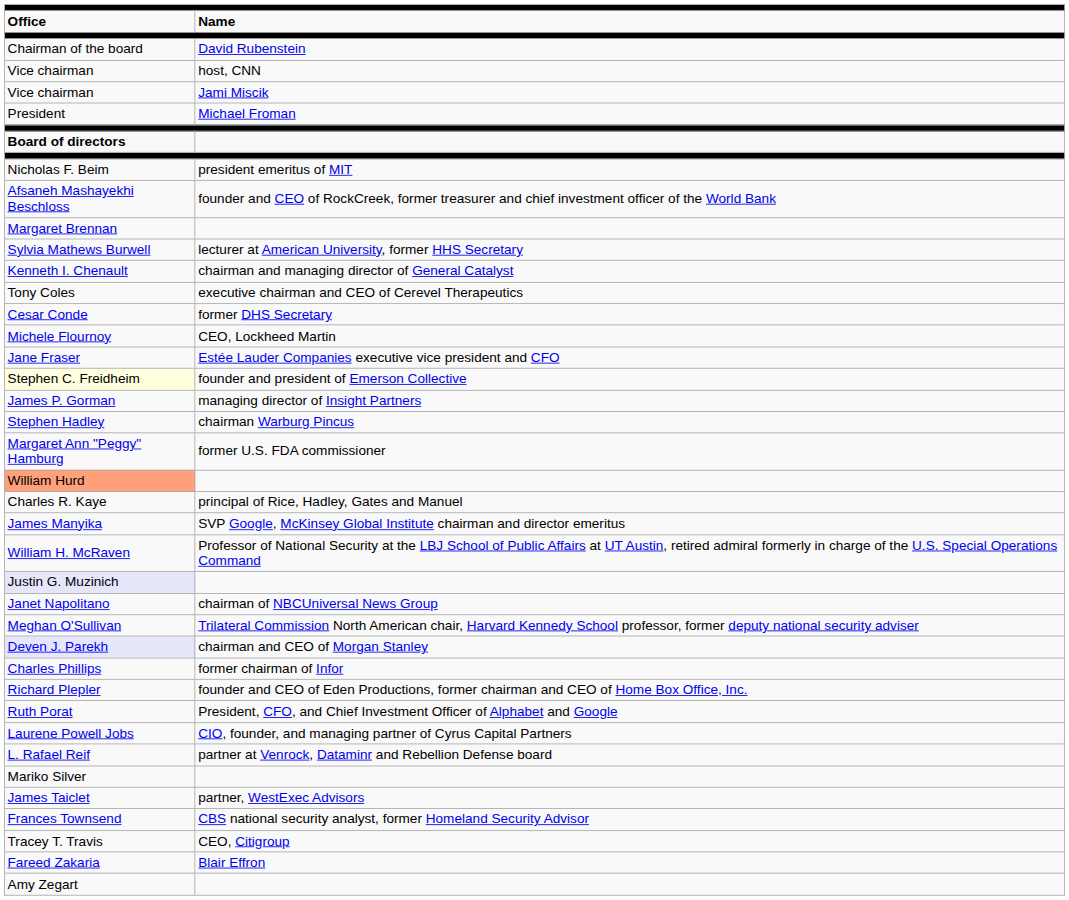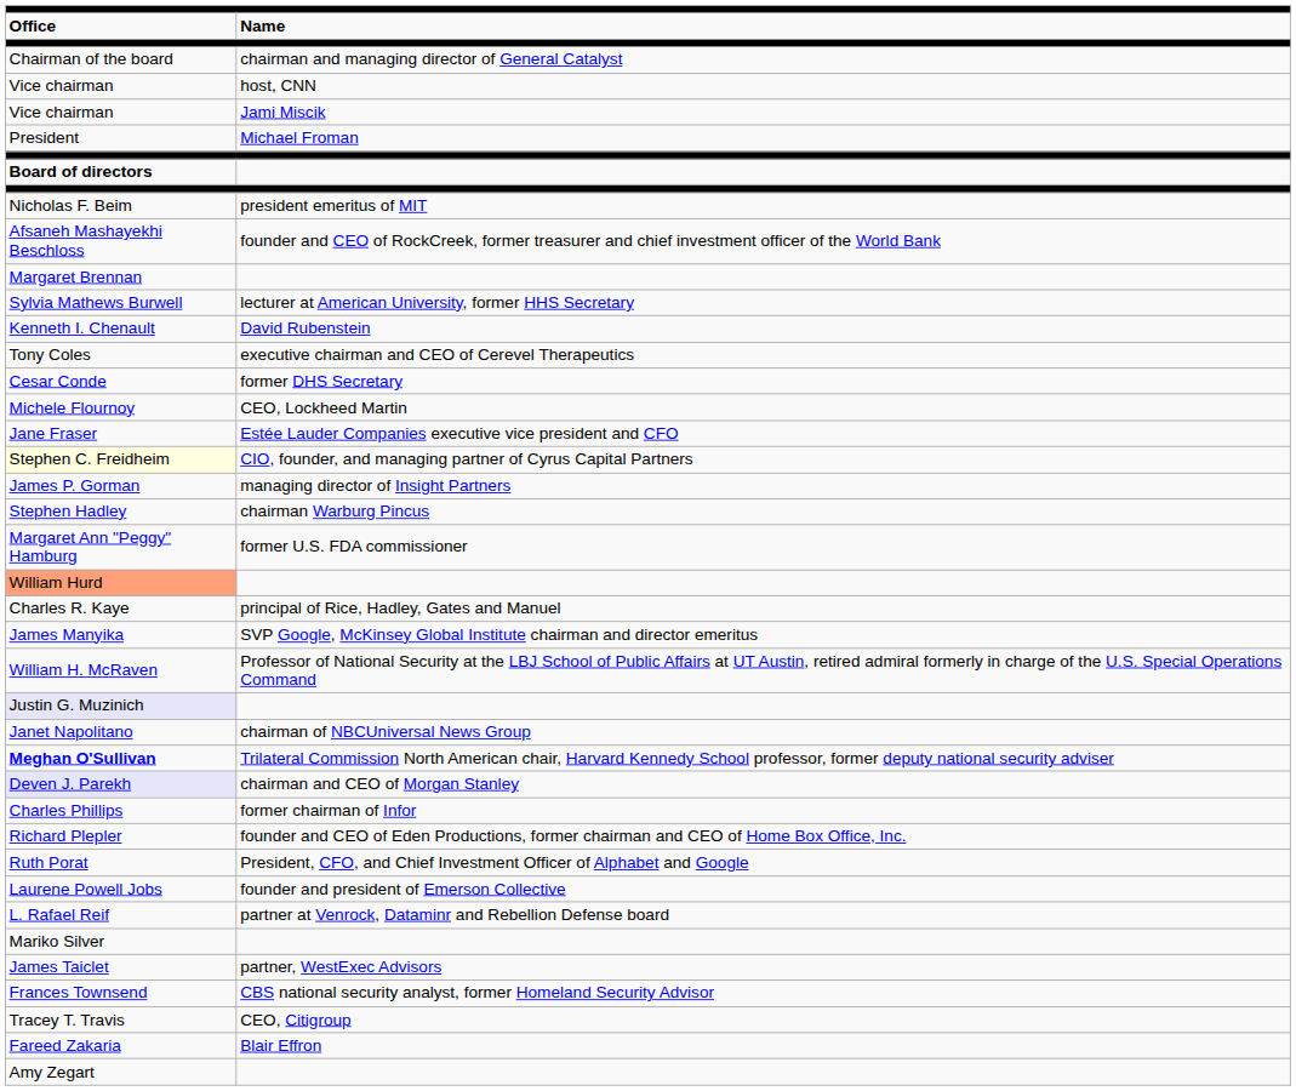row 4 | Name: David Rubenstein -> chairman and managing director of General Catalyst
row 15 | Name: chairman and managing director of General Catalyst -> David Rubenstein
row 20 | Name: founder and president of Emerson Collective -> CIO, founder, and managing partner of Cyrus Capital Partners
row 30 | Office: normal -> bold
row 35 | Name: CIO, founder, and managing partner of Cyrus Capital Partners -> founder and president of Emerson Collective
